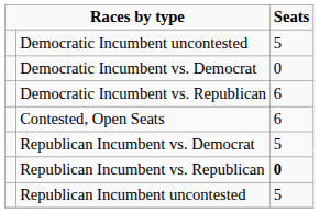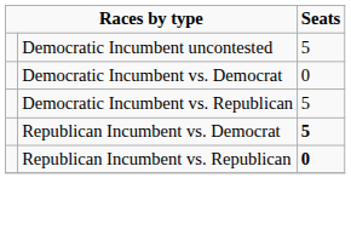Democratic Incumbent vs. Republican | column 3: 6 -> 5
- row: Contested, Open Seats | 6
Republican Incumbent vs. Democrat | column 3: normal -> bold
- row: Republican Incumbent uncontested | 5
